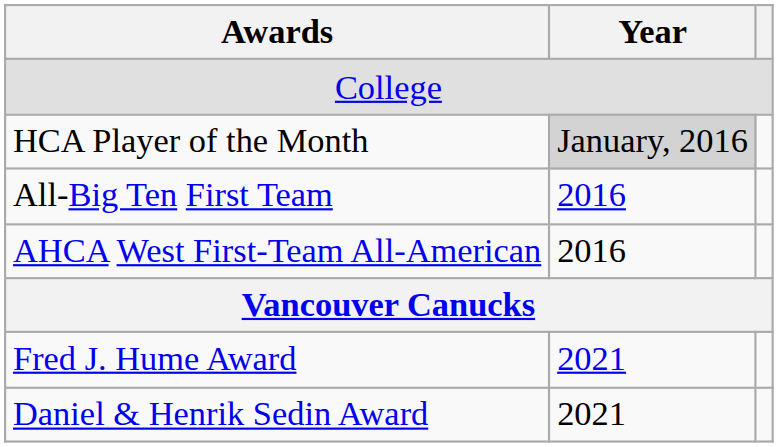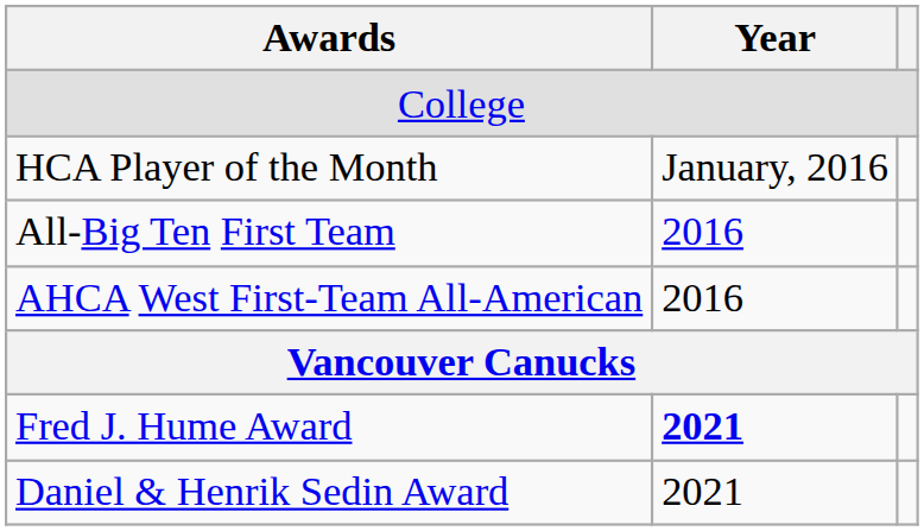HCA Player of the Month | Year: lightgrey background -> no background
Fred J. Hume Award | Year: normal -> bold
